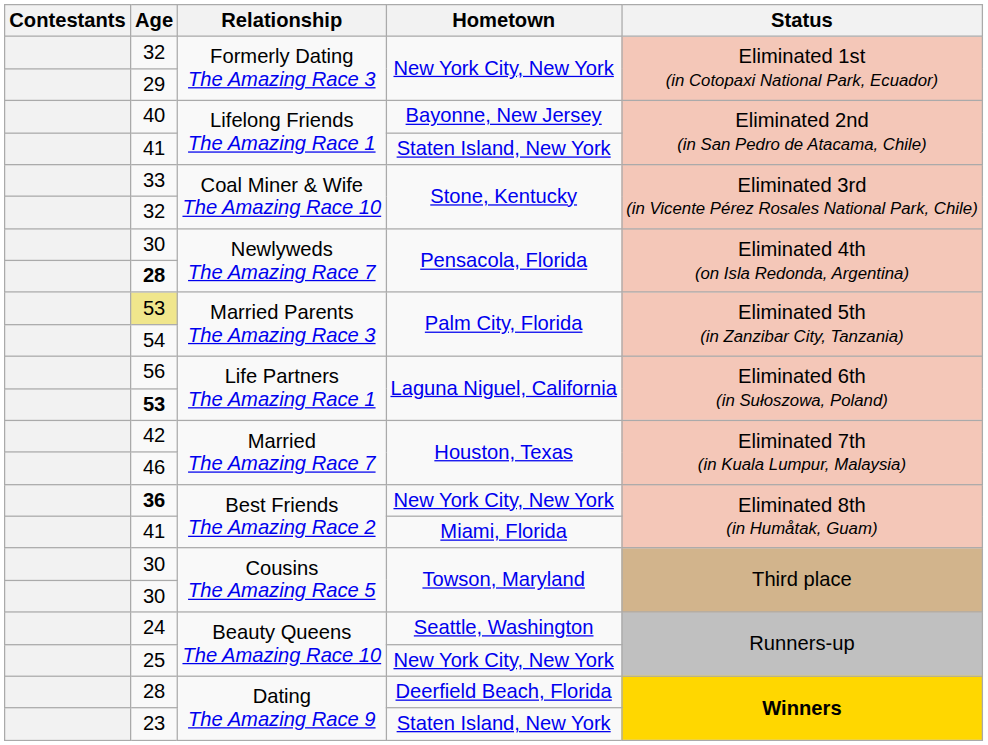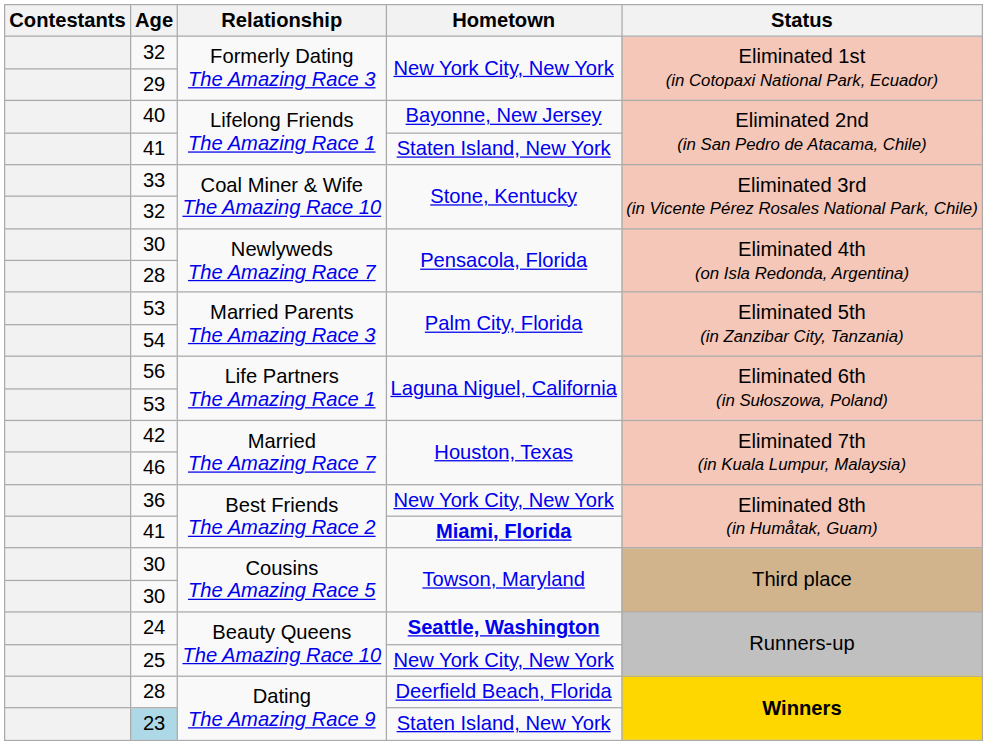28 / Pensacola, Florida | Age: bold -> normal
53 / Palm City, Florida | Age: khaki background -> no background
53 / Laguna Niguel, California | Age: bold -> normal
36 | Age: bold -> normal
41 / Miami, Florida | Hometown: normal -> bold
24 | Hometown: normal -> bold
23 | Age: no background -> lightblue background
